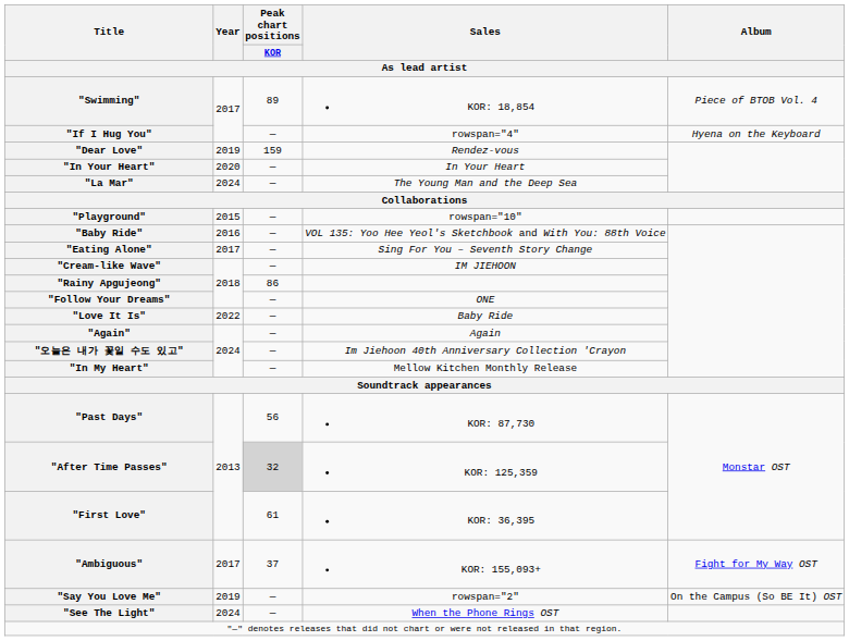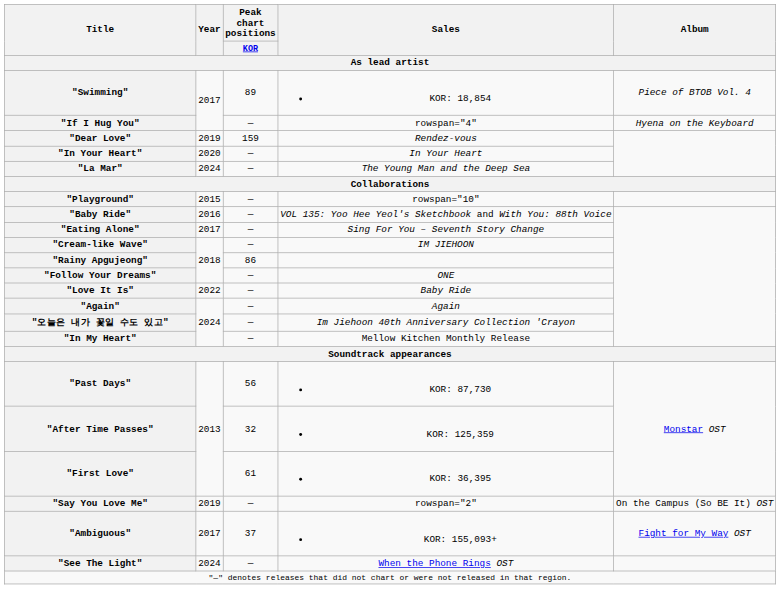"After Time Passes" | Peak chart positions / KOR: lightgrey background -> no background
rows swapped: "Ambiguous" <-> "Say You Love Me"
